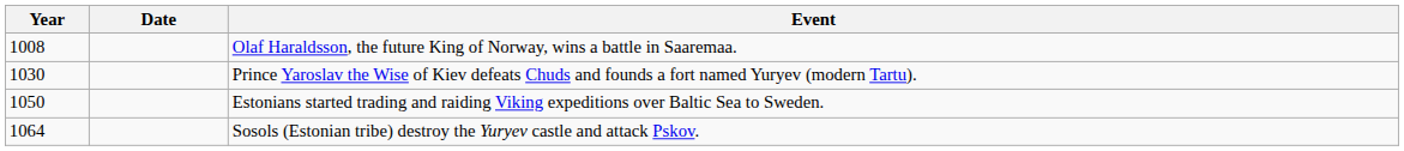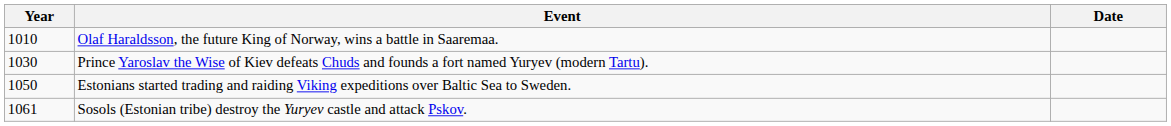columns swapped: Date <-> Event
row 2 | Year: 1008 -> 1010
row 5 | Year: 1064 -> 1061
